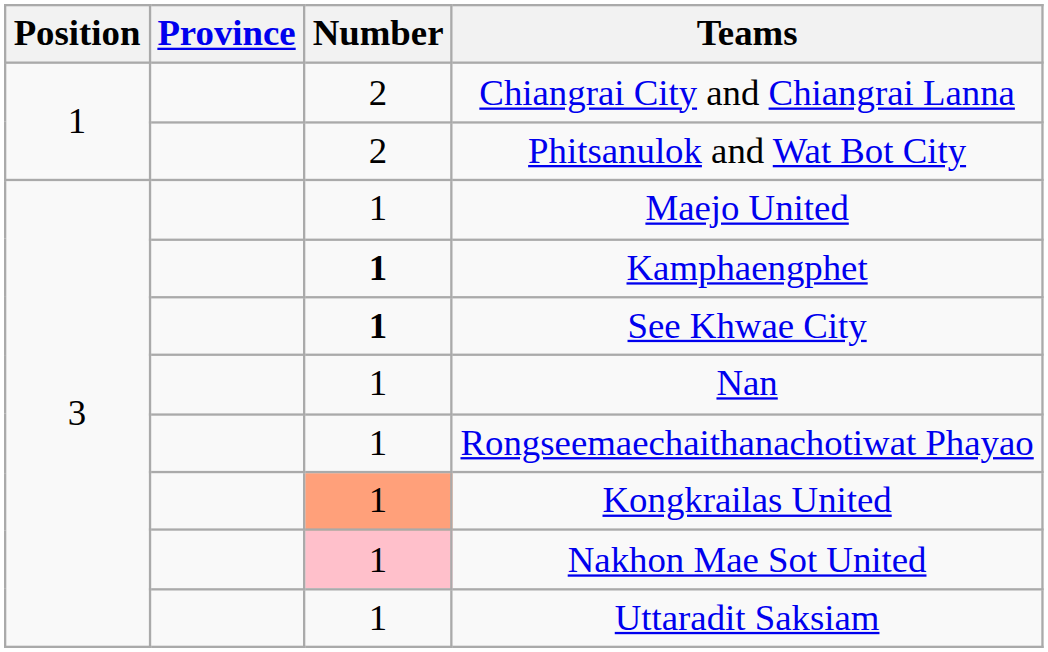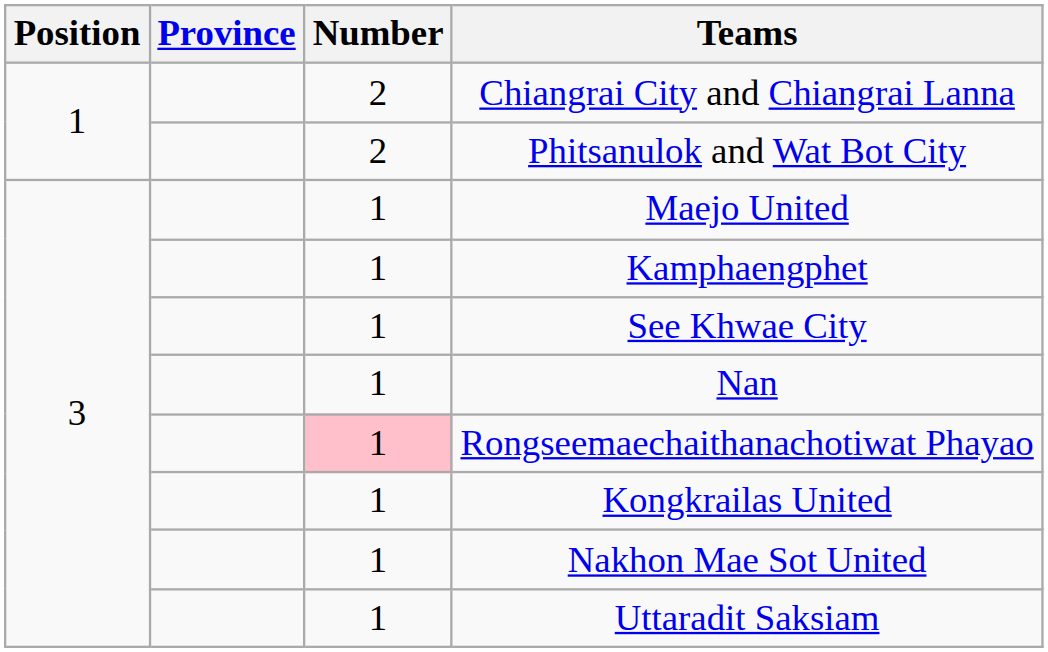Kamphaengphet | Number: bold -> normal
See Khwae City | Number: bold -> normal
Rongseemaechaithanachotiwat Phayao | Number: no background -> pink background
Kongkrailas United | Number: lightsalmon background -> no background
Nakhon Mae Sot United | Number: pink background -> no background
